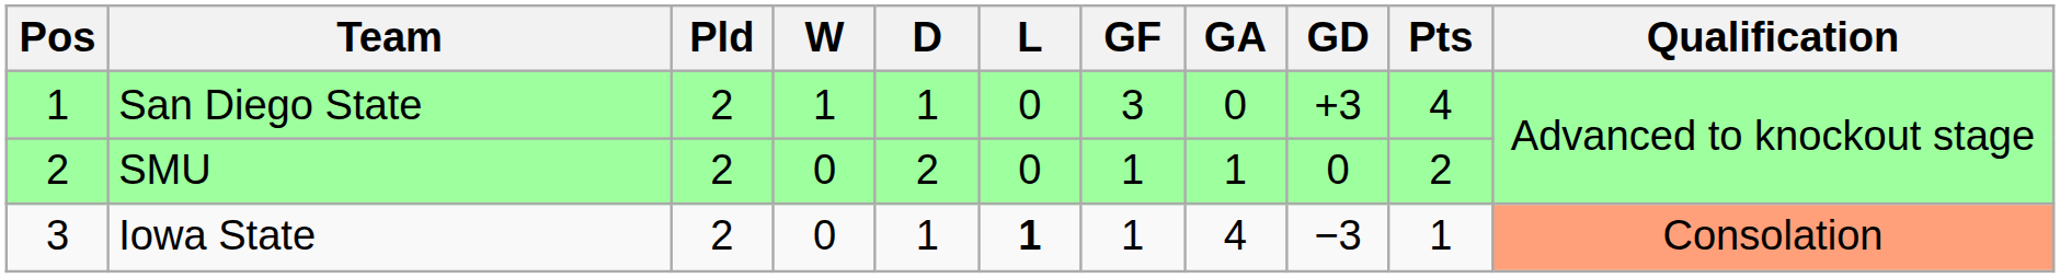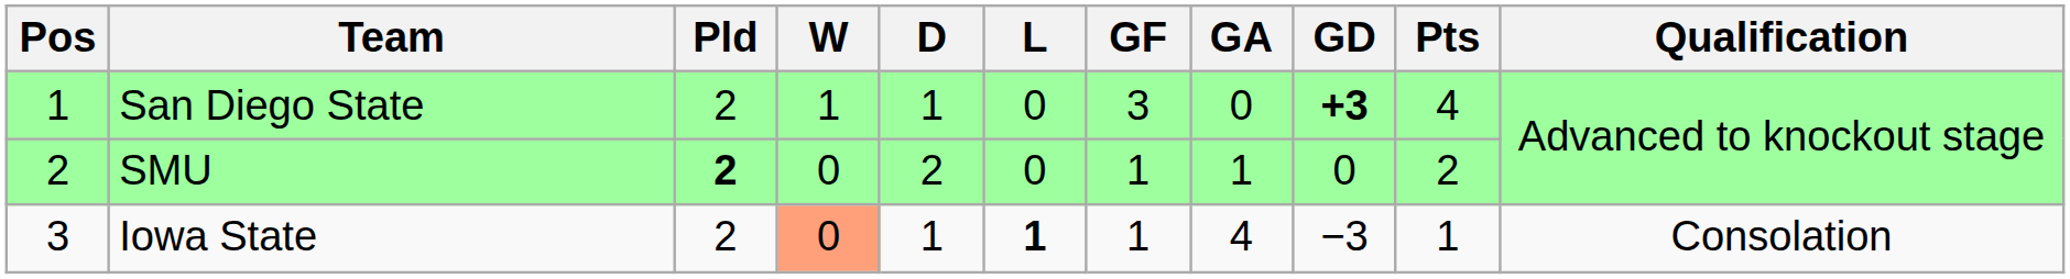San Diego State | GD: normal -> bold
SMU | Pld: normal -> bold
Iowa State | W: no background -> lightsalmon background
Iowa State | Qualification: lightsalmon background -> no background
